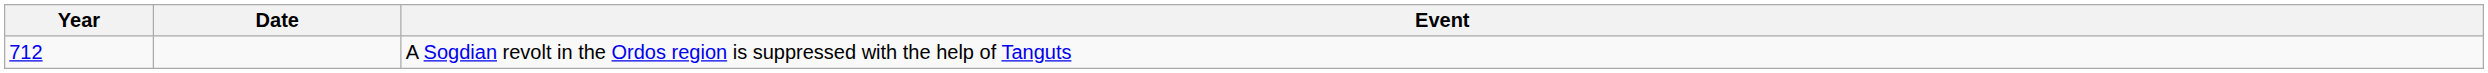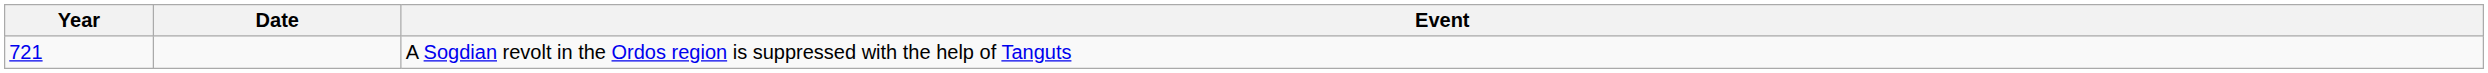row 2 | Year: 712 -> 721
